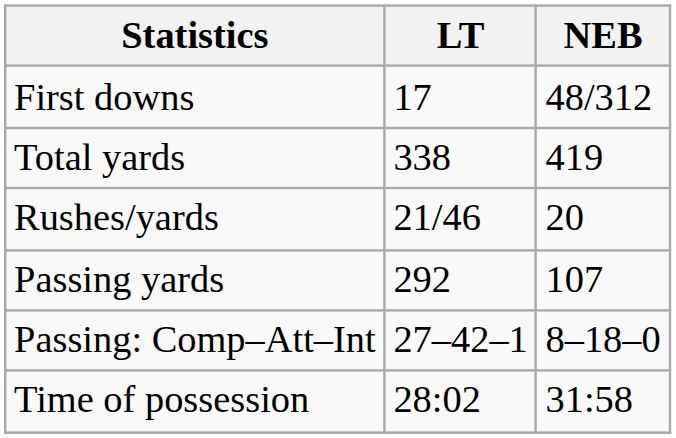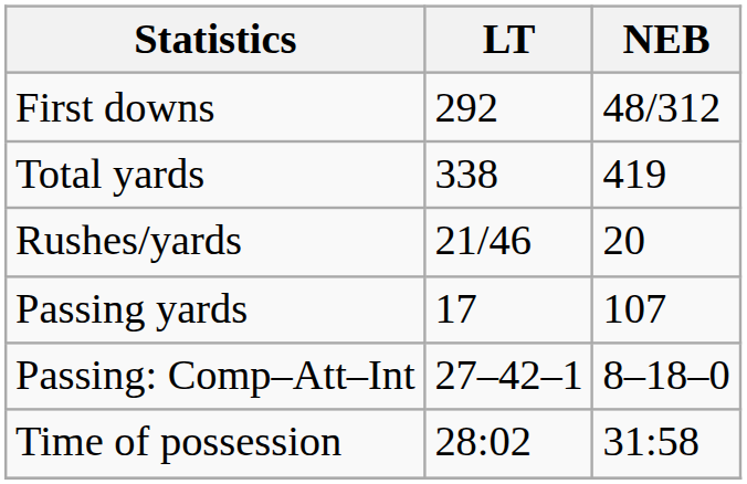First downs | LT: 17 -> 292
Passing yards | LT: 292 -> 17
